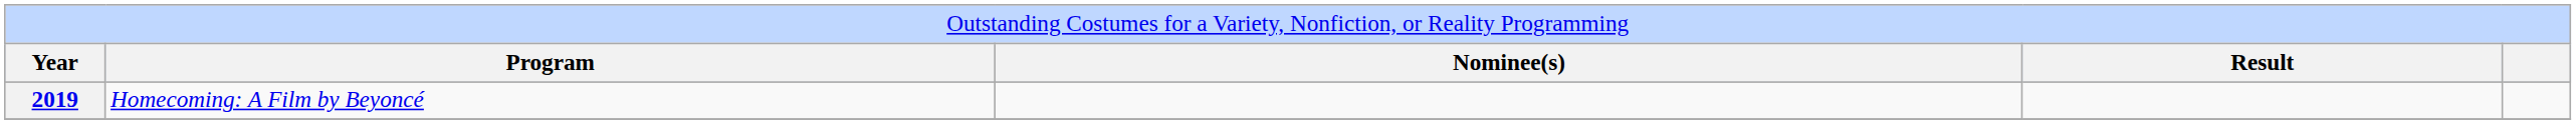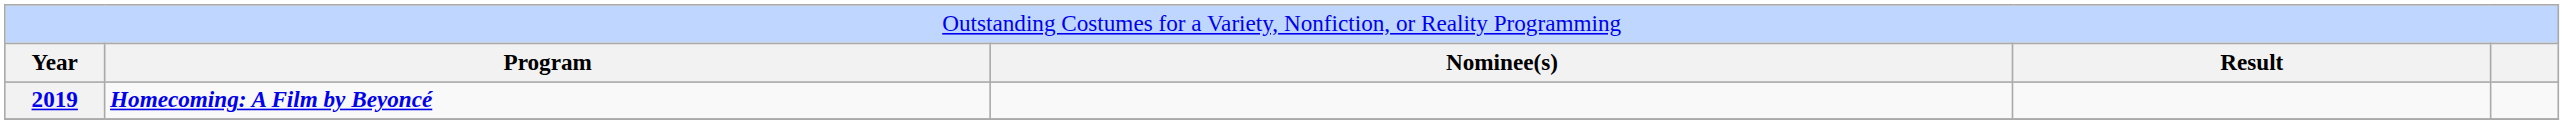2019 | column 2: normal -> bold
